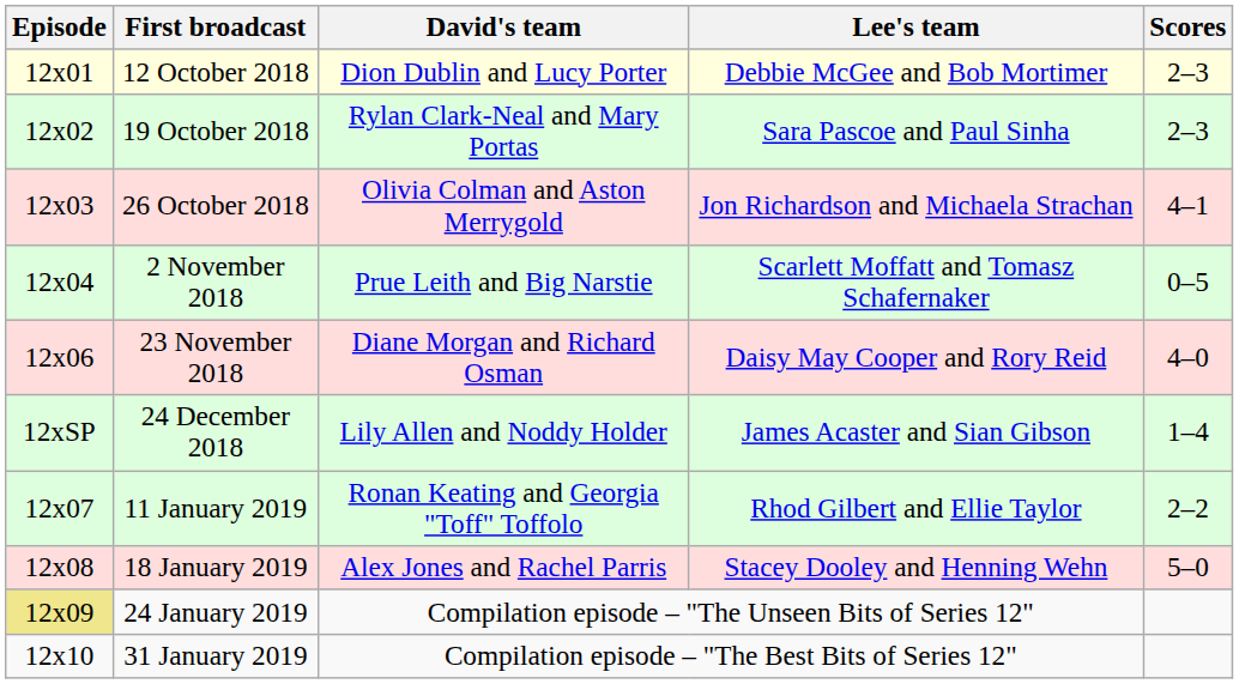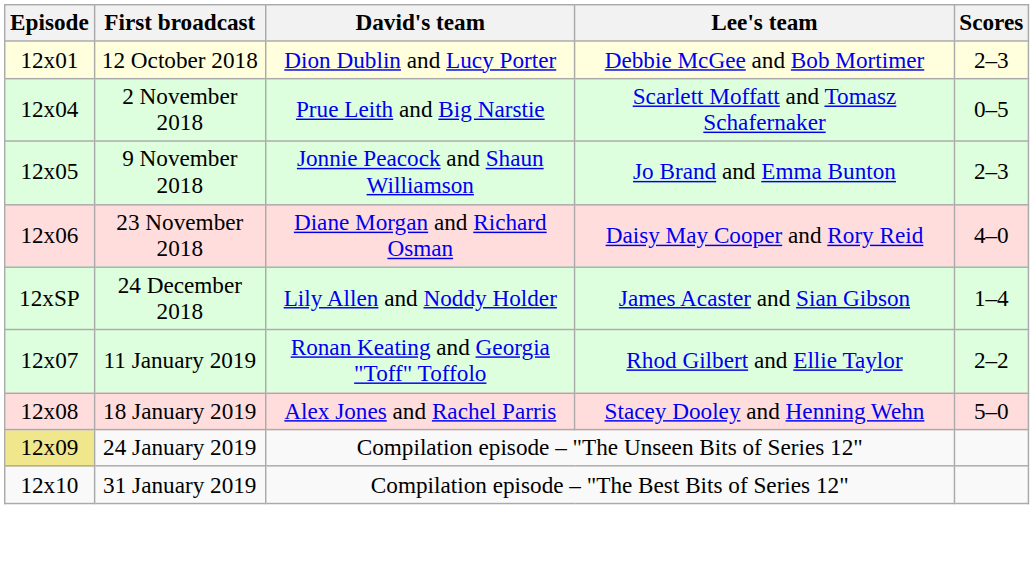- row: 12x02 | 19 October 2018 | Rylan Clark-Neal and Mary Portas | Sara Pascoe and Paul Sinha | 2–3
- row: 12x03 | 26 October 2018 | Olivia Colman and Aston Merrygold | Jon Richardson and Michaela Strachan | 4–1
+ row: 12x05 | 9 November 2018 | Jonnie Peacock and Shaun Williamson | Jo Brand and Emma Bunton | 2–3
